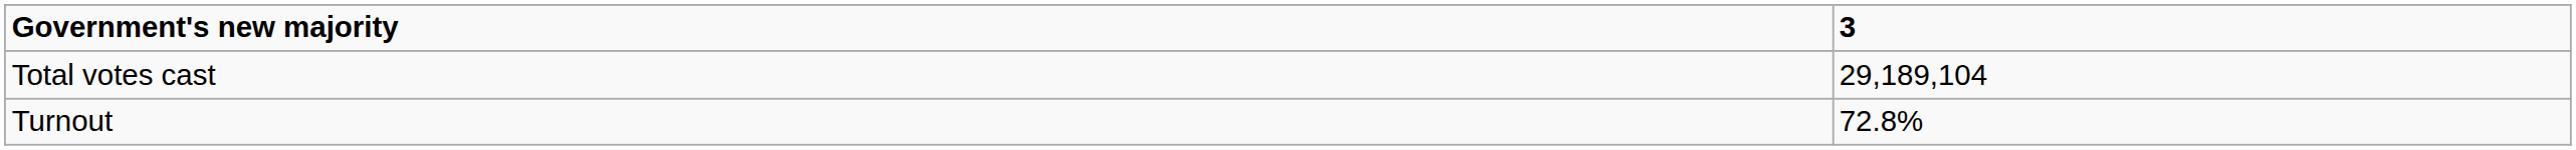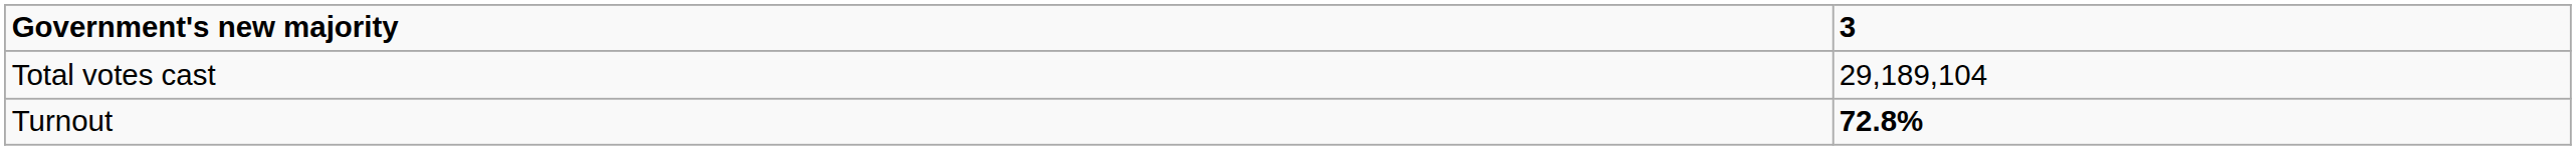Turnout | 3: normal -> bold
